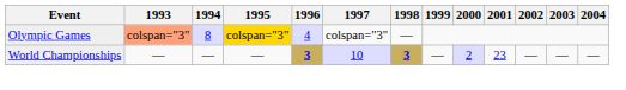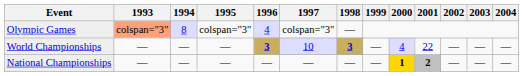Olympic Games | 1995: gold background -> no background
World Championships | 2000: 2 -> 4
World Championships | 2001: 23 -> 22
+ row: National Championships | — | — | — | — | — | — | — | 1 | 2 | — | — | —
